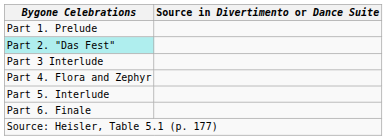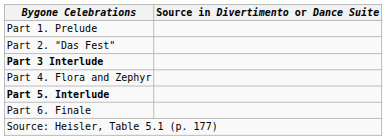Part 2. "Das Fest" | Bygone Celebrations: paleturquoise background -> no background
Part 3 Interlude | Bygone Celebrations: normal -> bold
Part 5. Interlude | Bygone Celebrations: normal -> bold
